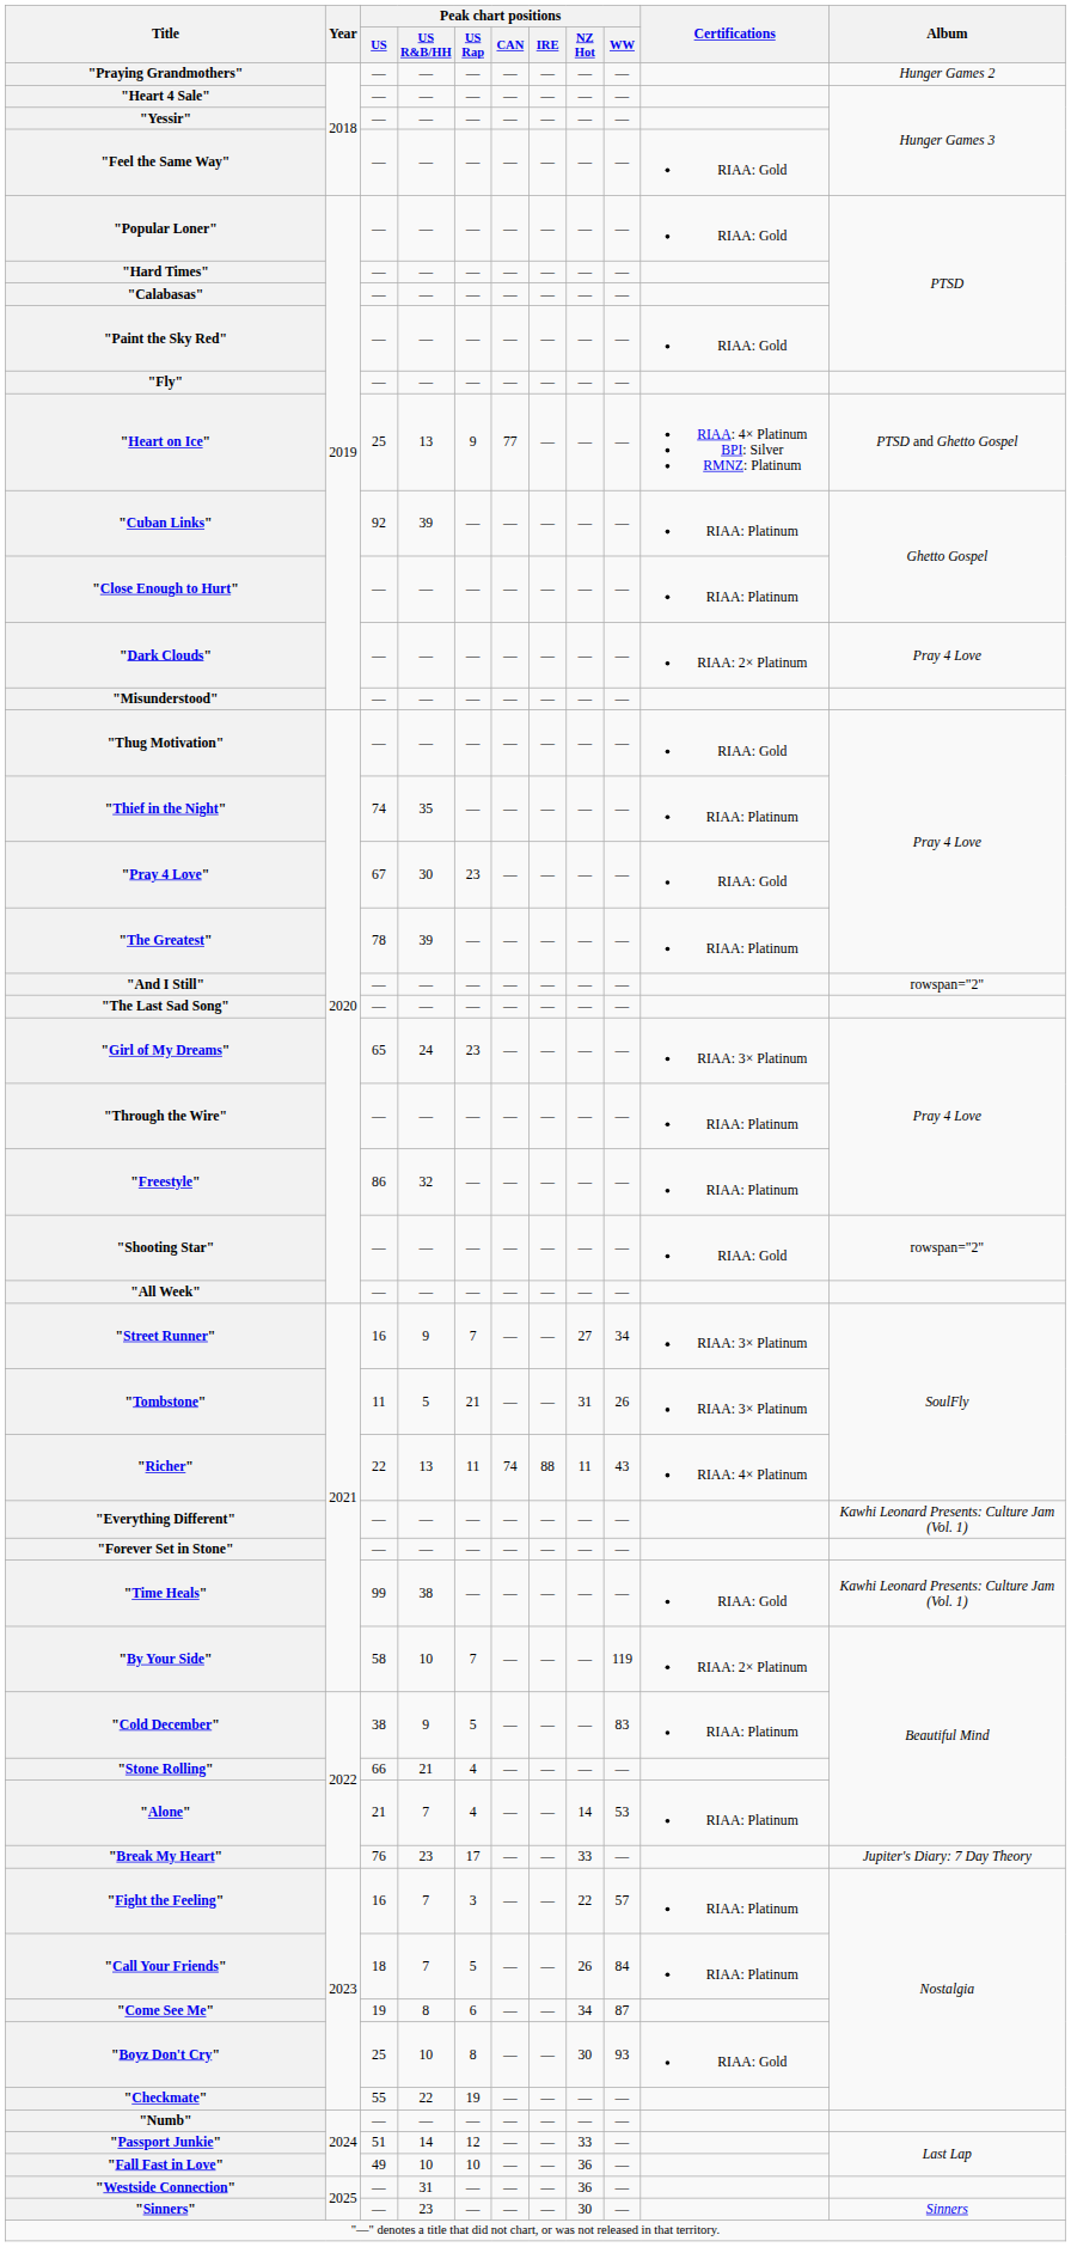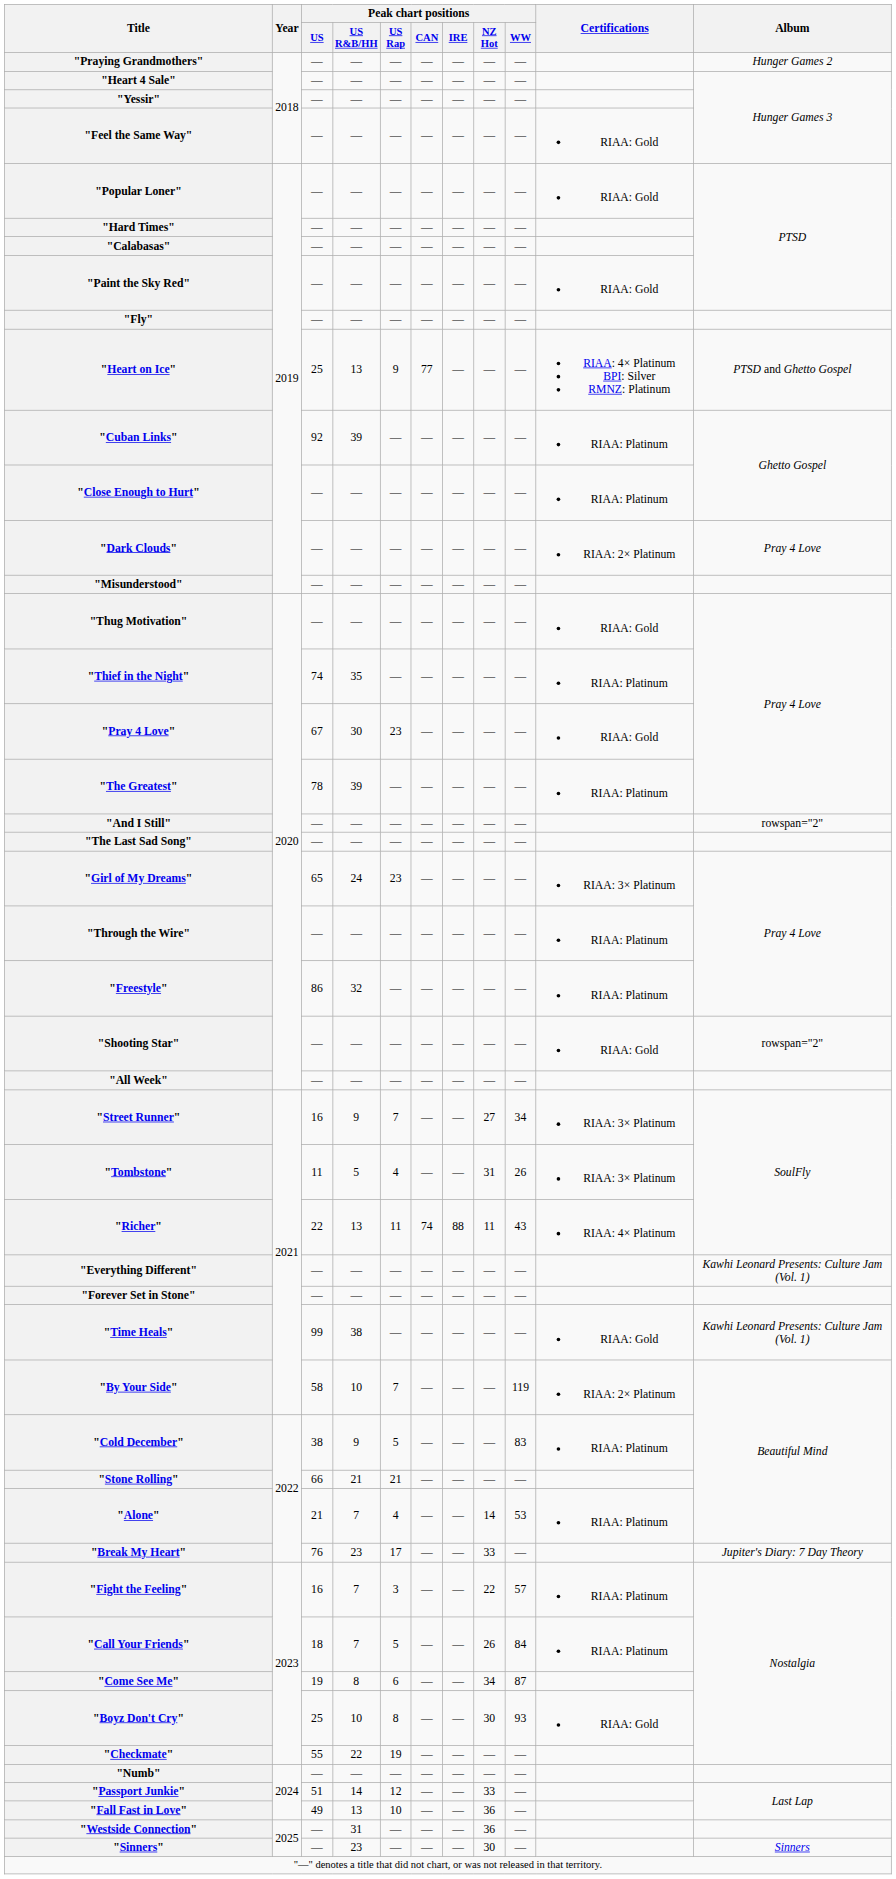"Tombstone" | Peak chart positions / US Rap: 21 -> 4
"Stone Rolling" | Peak chart positions / US Rap: 4 -> 21
"Fall Fast in Love" | Peak chart positions / US R&B/HH: 10 -> 13
